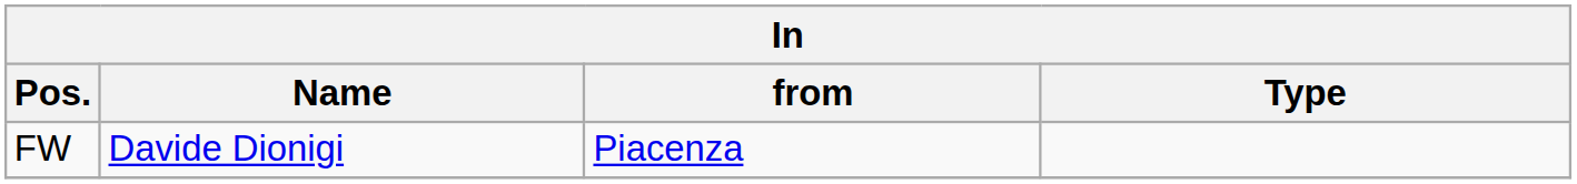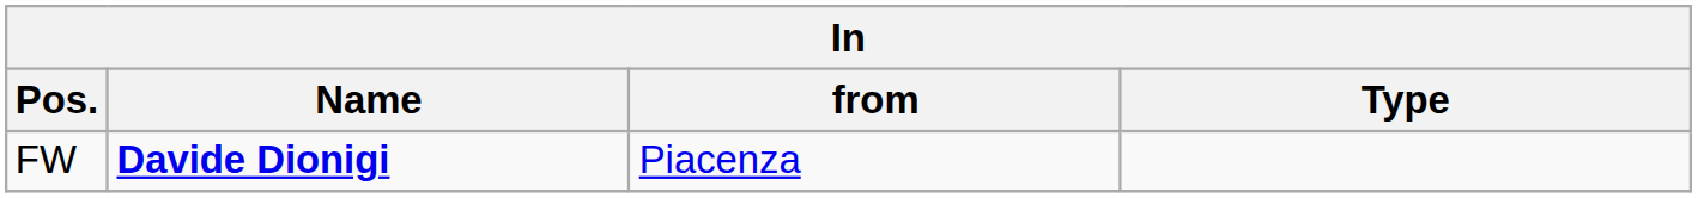FW | Name: normal -> bold
